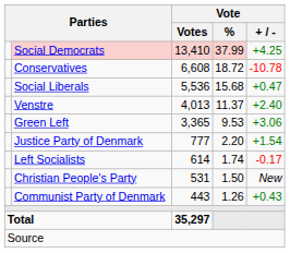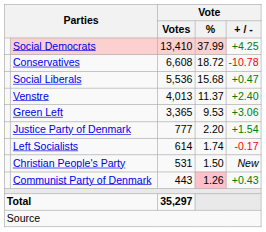Communist Party of Denmark | Vote / %: no background -> pink background
